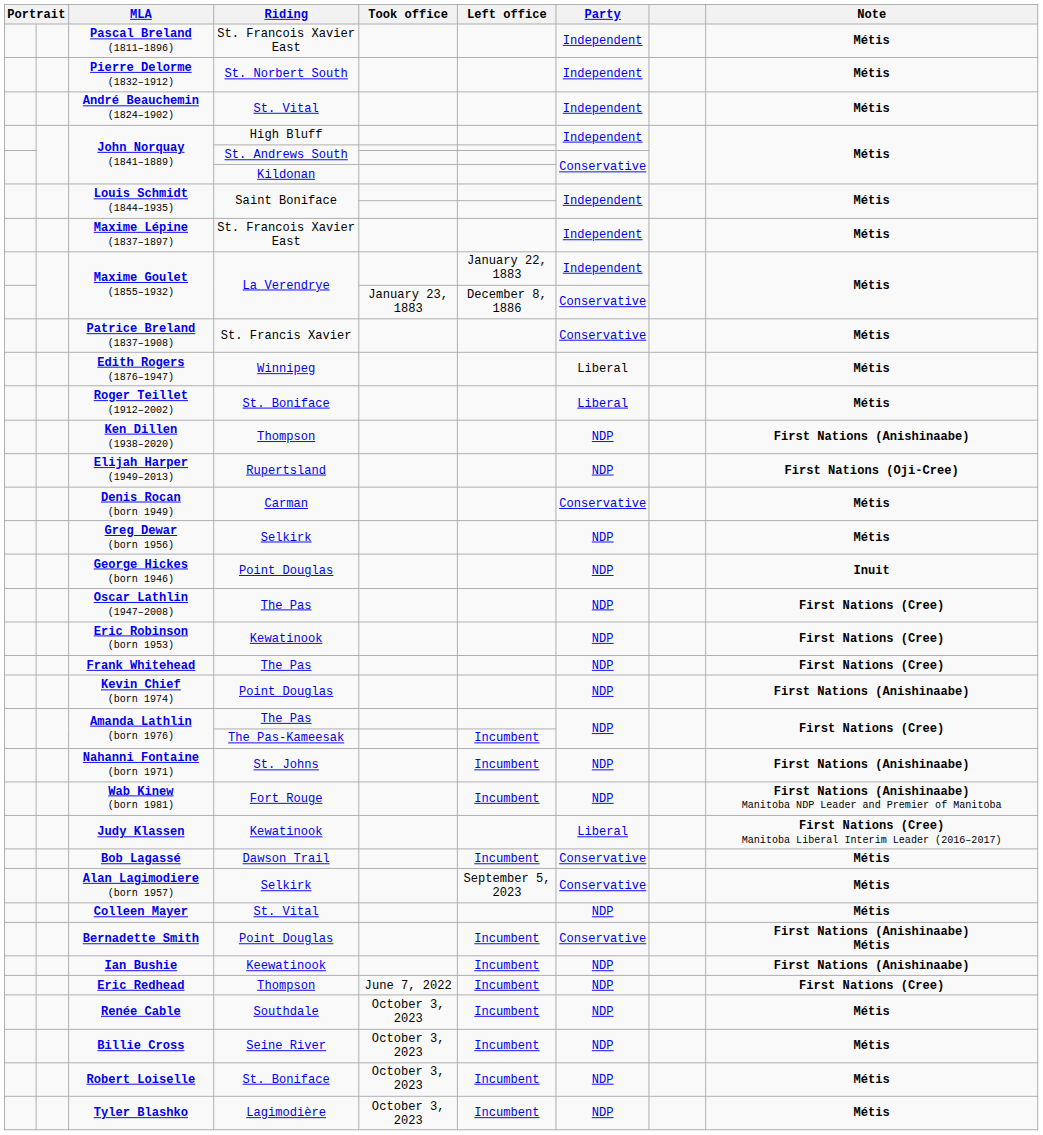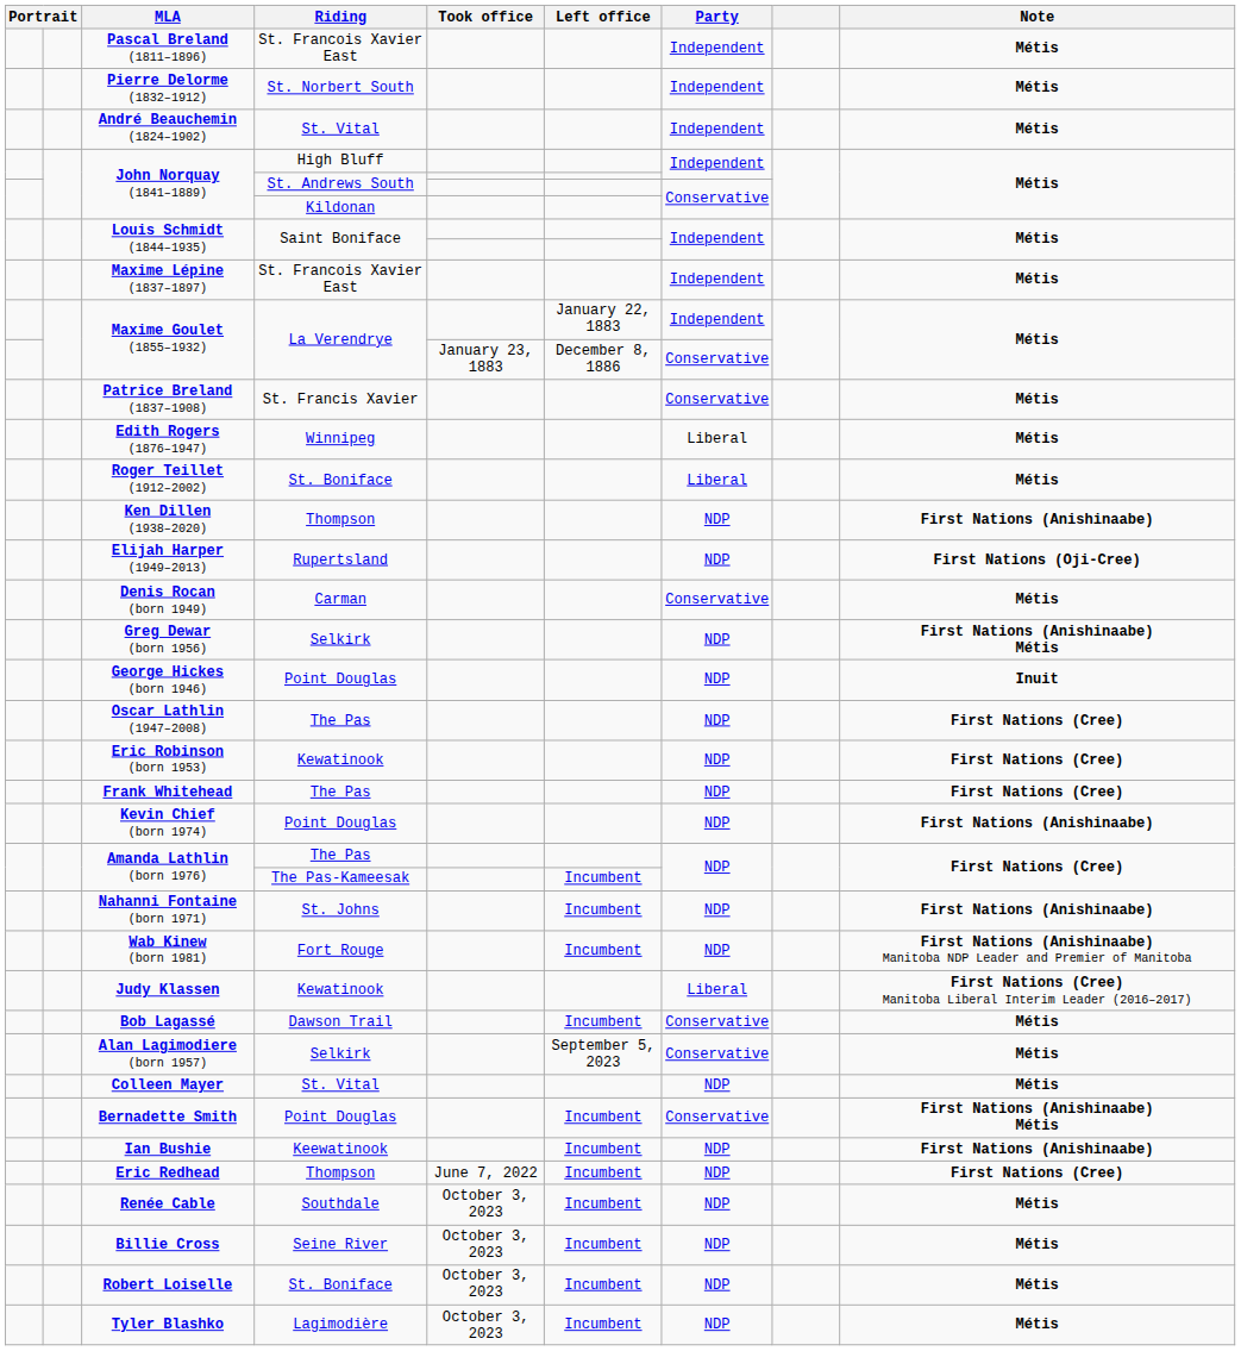Greg Dewar (born 1956) | Note: Métis -> First Nations (Anishinaabe) Métis
